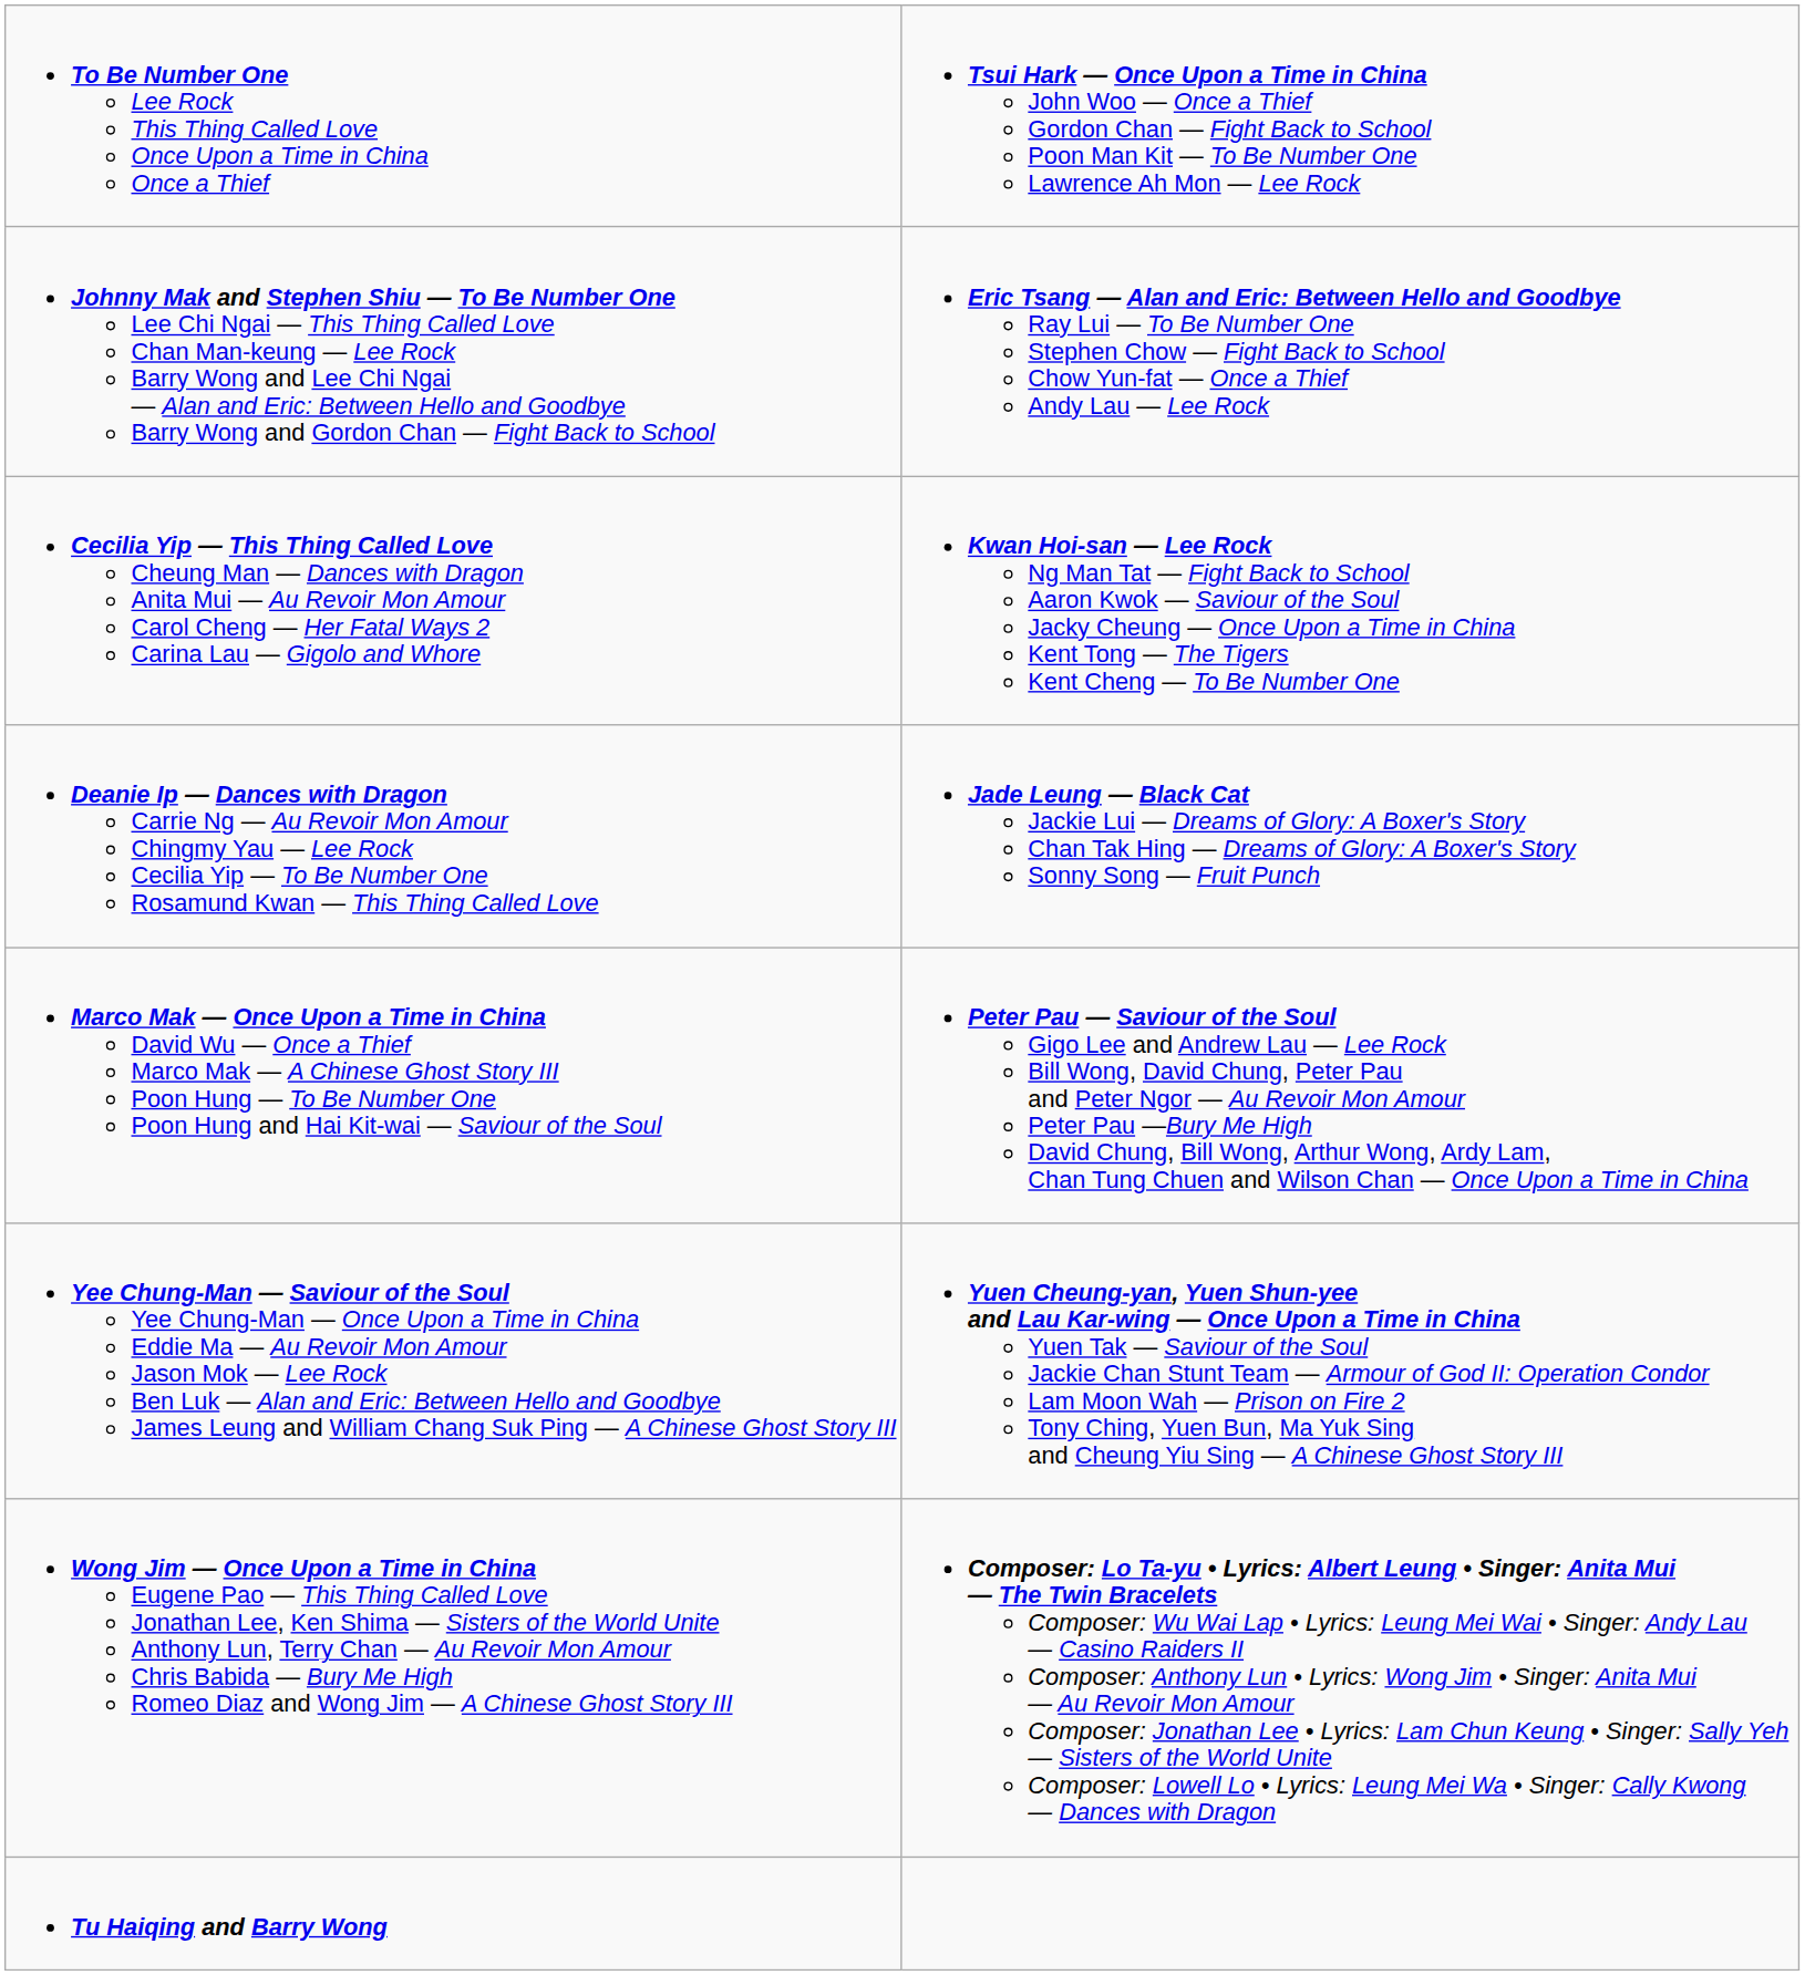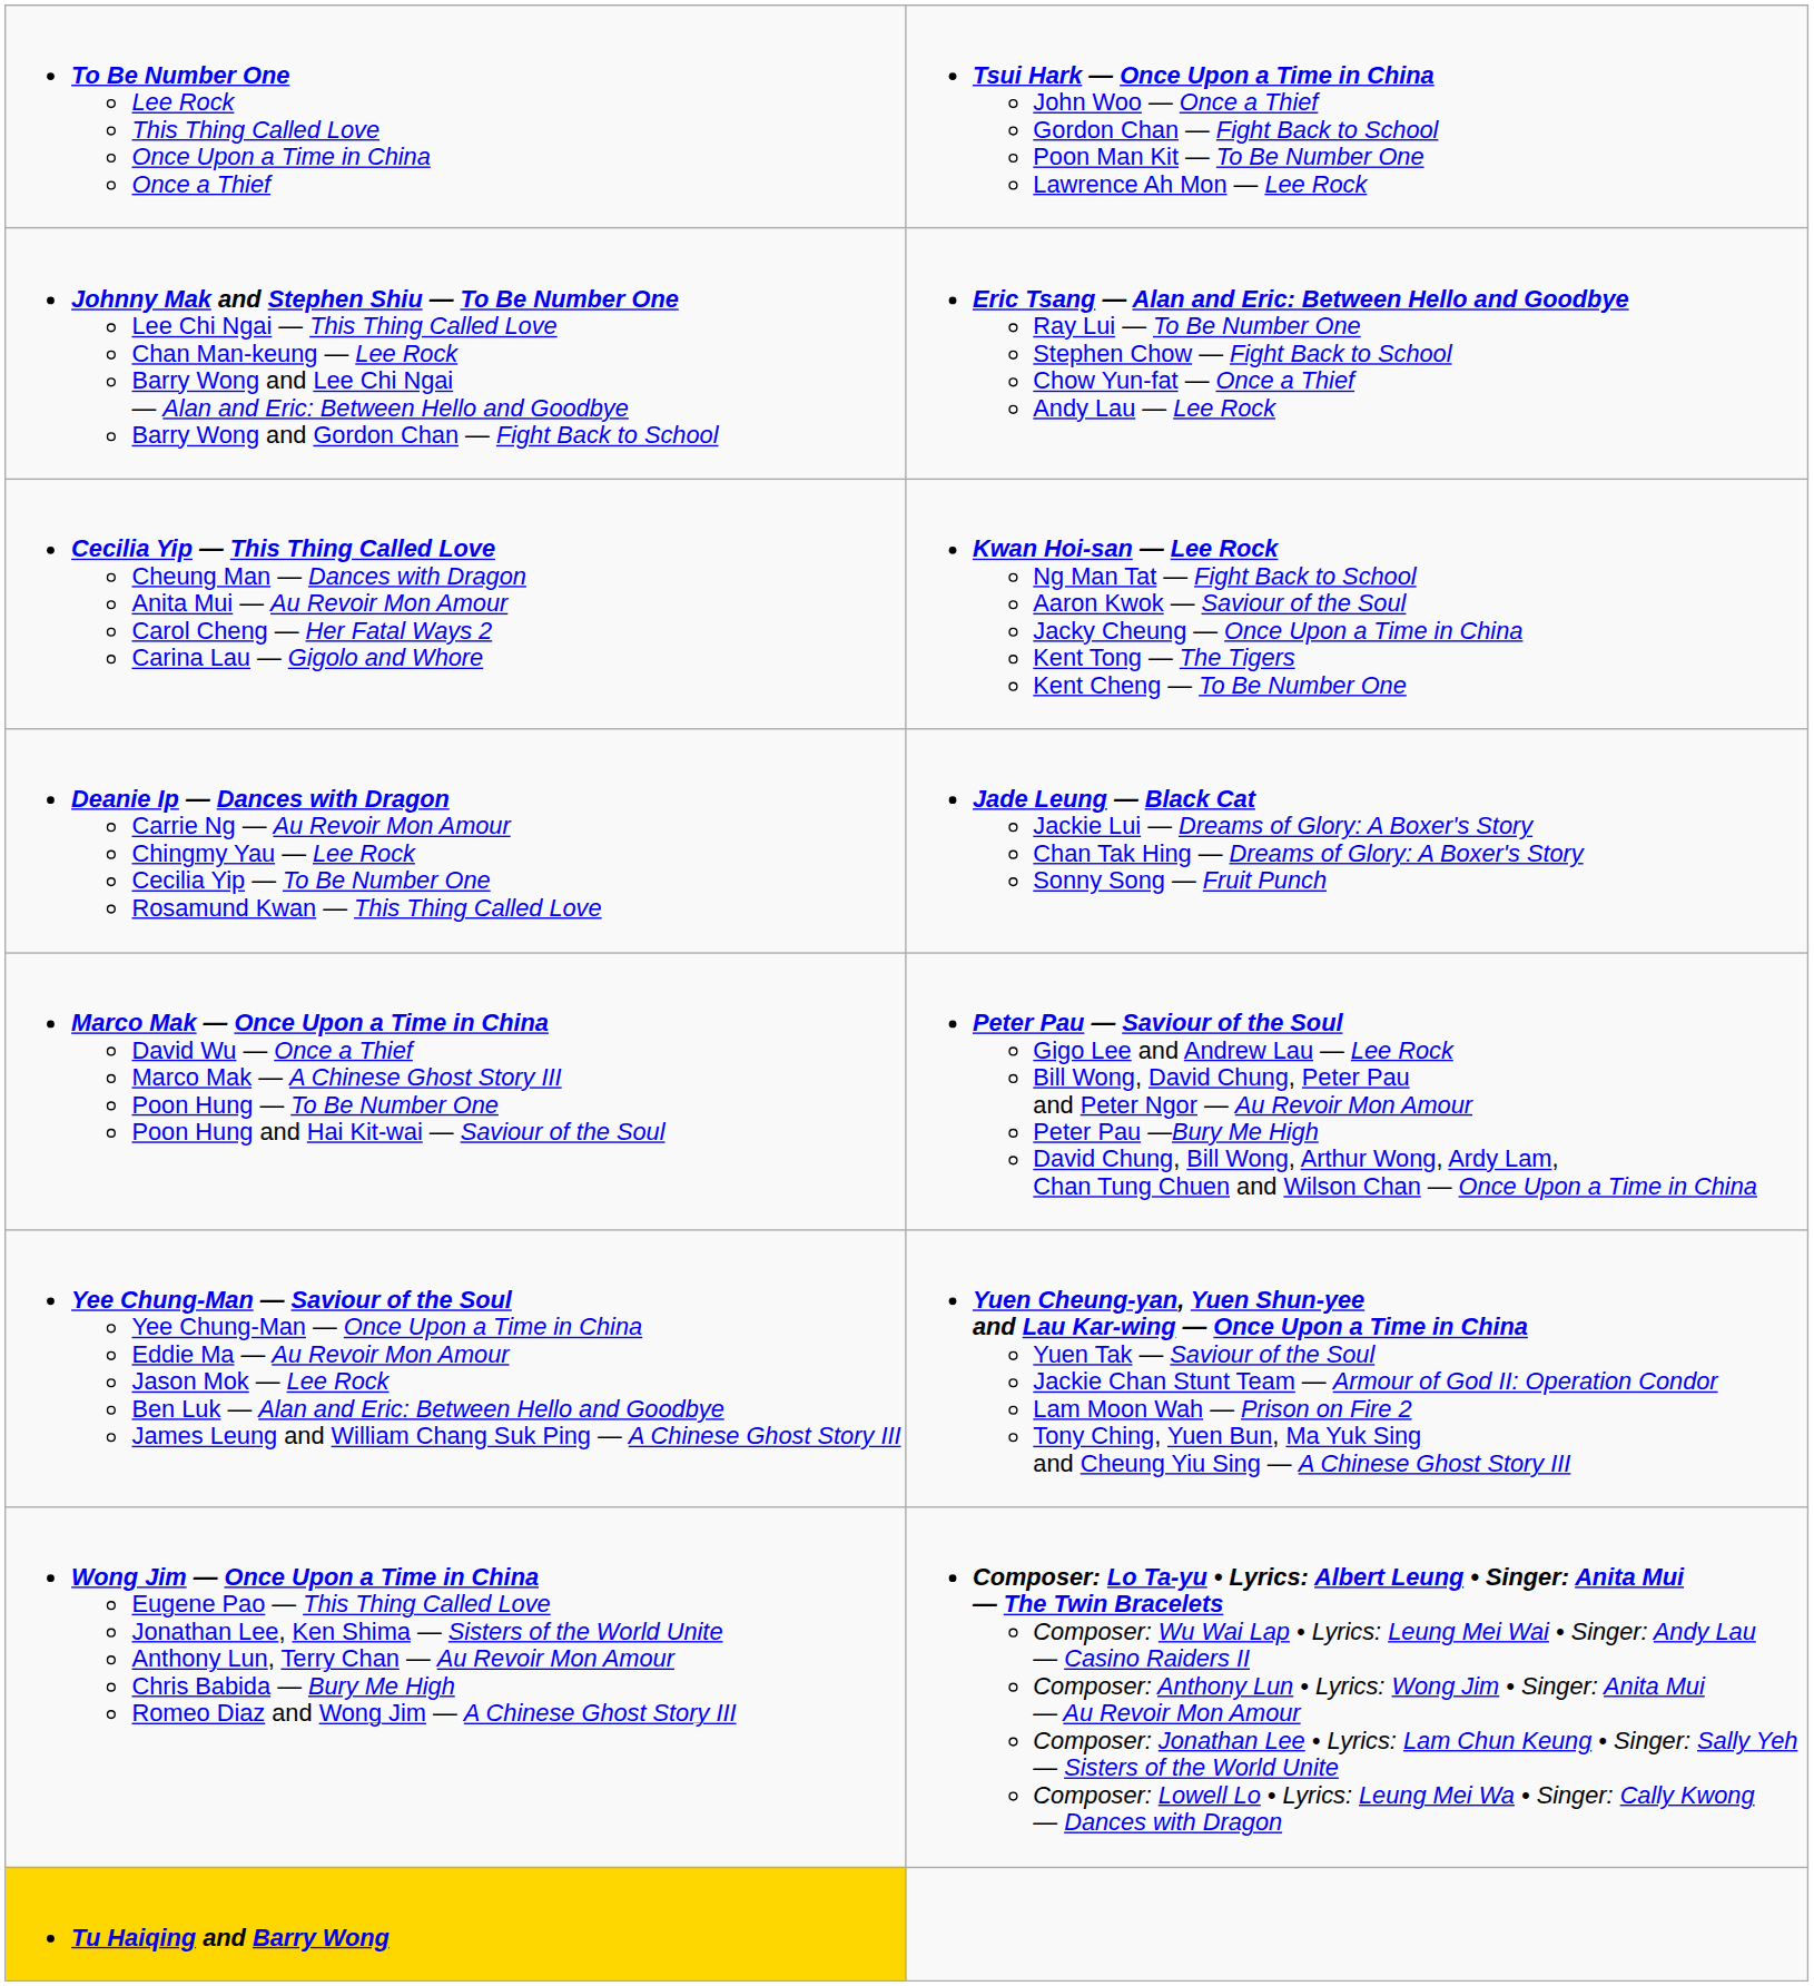Tu Haiqing and Barry Wong | column 1: no background -> gold background
